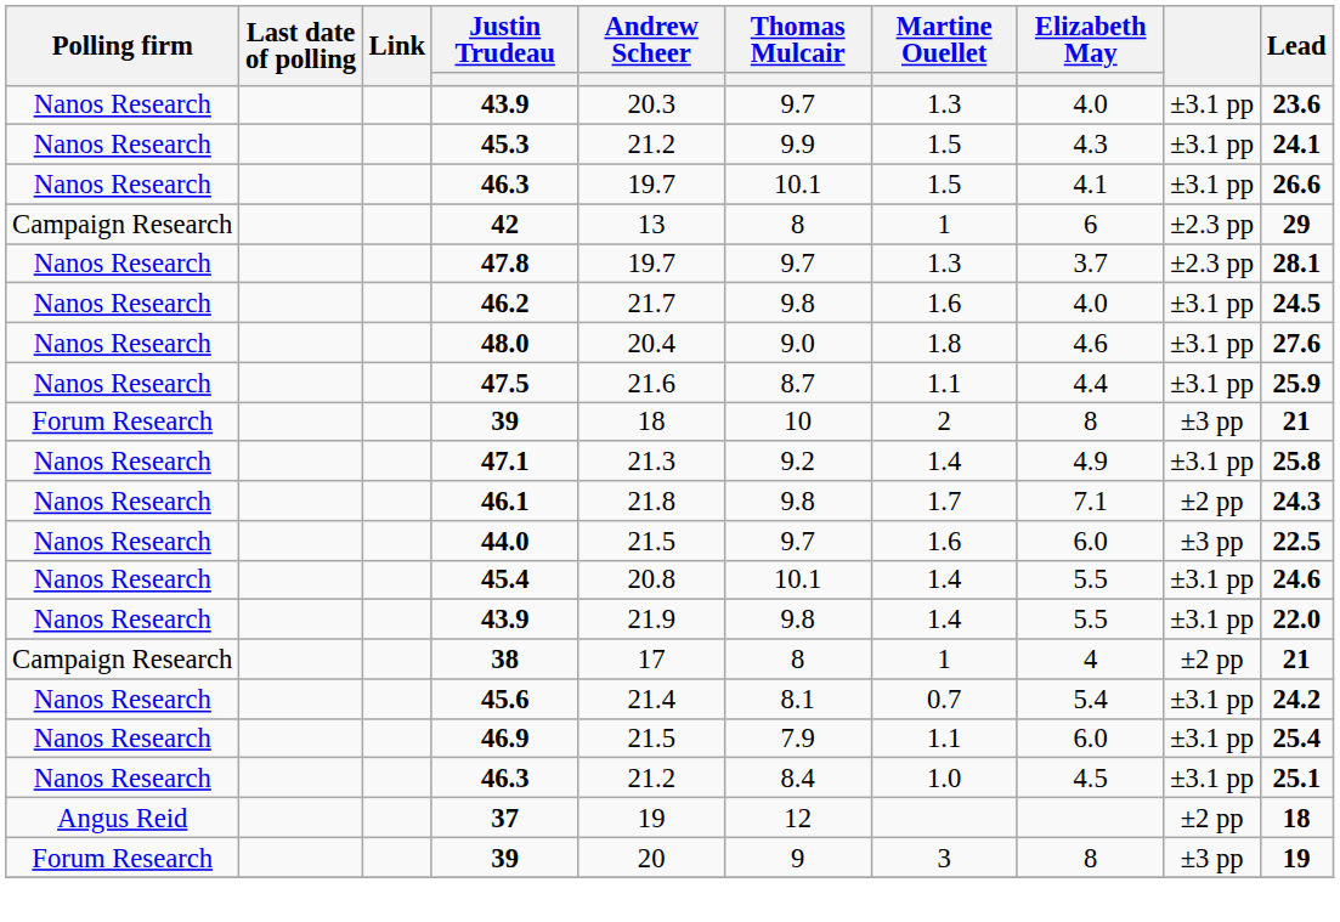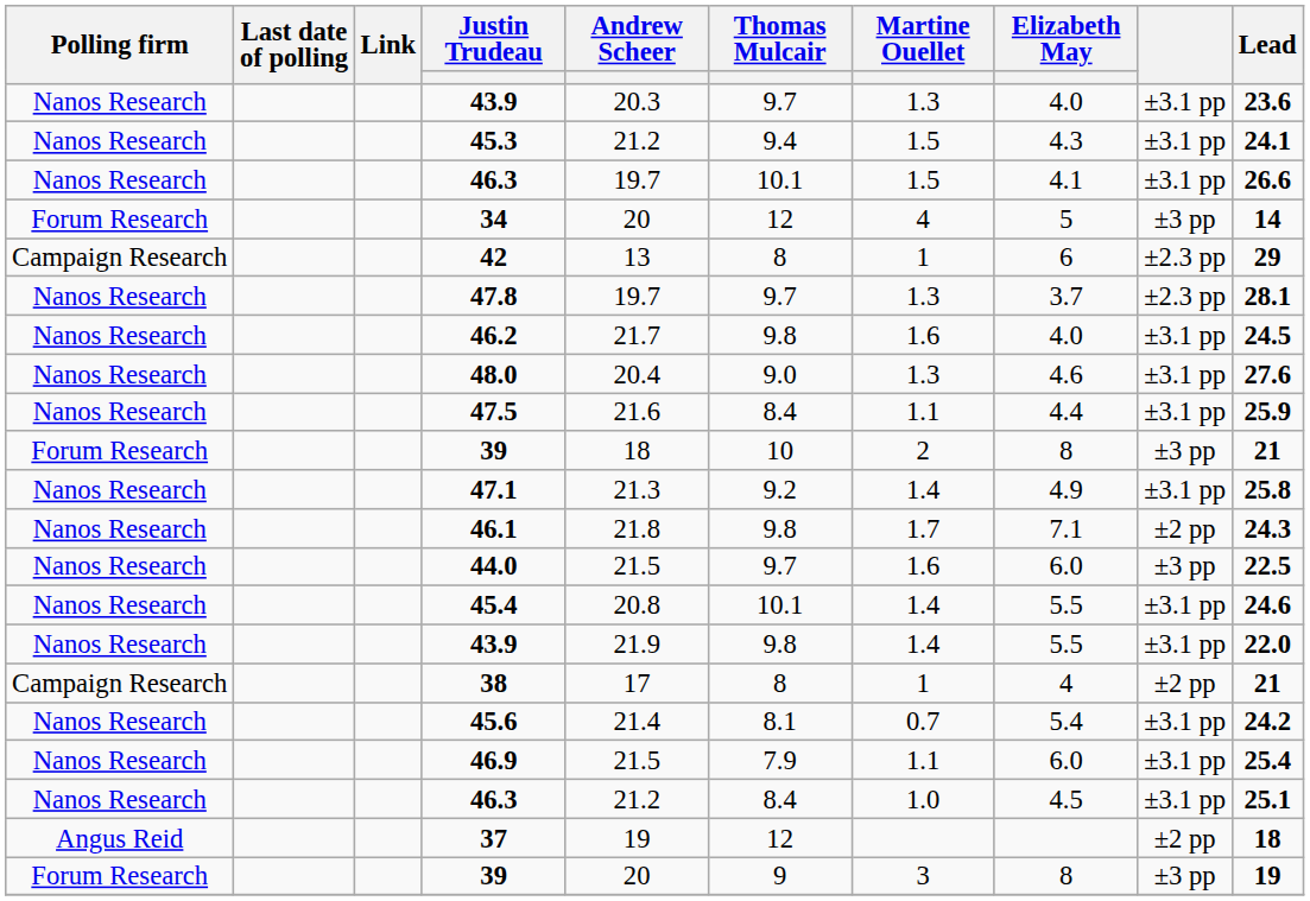45.3 | Thomas Mulcair: 9.9 -> 9.4
+ row: Forum Research | 34 | 20 | 12 | 4 | 5 | ±3 pp | 14
48.0 | Martine Ouellet: 1.8 -> 1.3
47.5 | Thomas Mulcair: 8.7 -> 8.4
